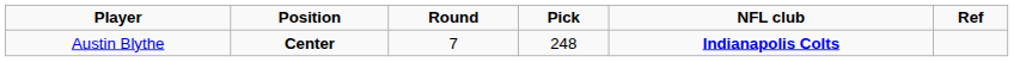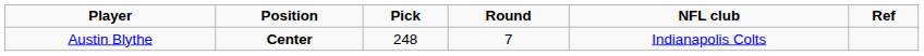columns swapped: Round <-> Pick
Austin Blythe | NFL club: bold -> normal
